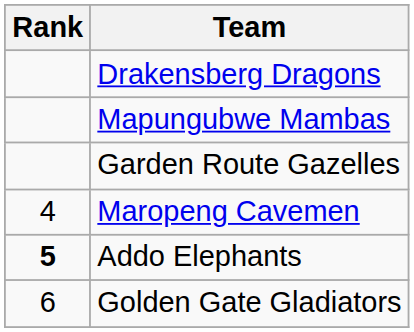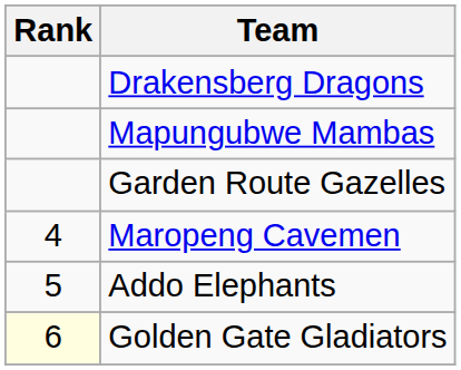Addo Elephants | Rank: bold -> normal
Golden Gate Gladiators | Rank: no background -> lightyellow background
